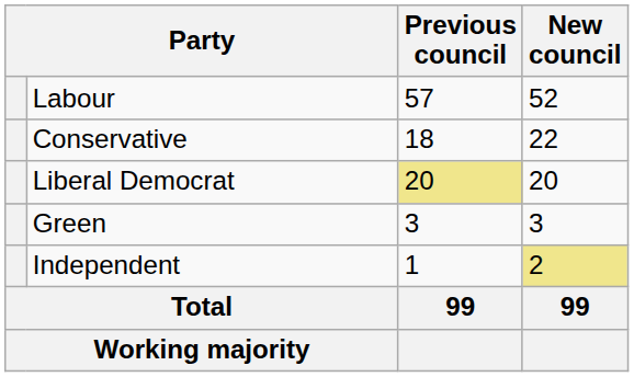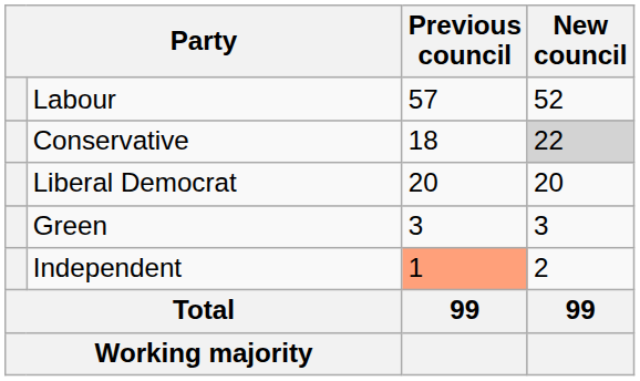Conservative | New council: no background -> lightgrey background
Liberal Democrat | Previous council: khaki background -> no background
Independent | Previous council: no background -> lightsalmon background
Independent | New council: khaki background -> no background
